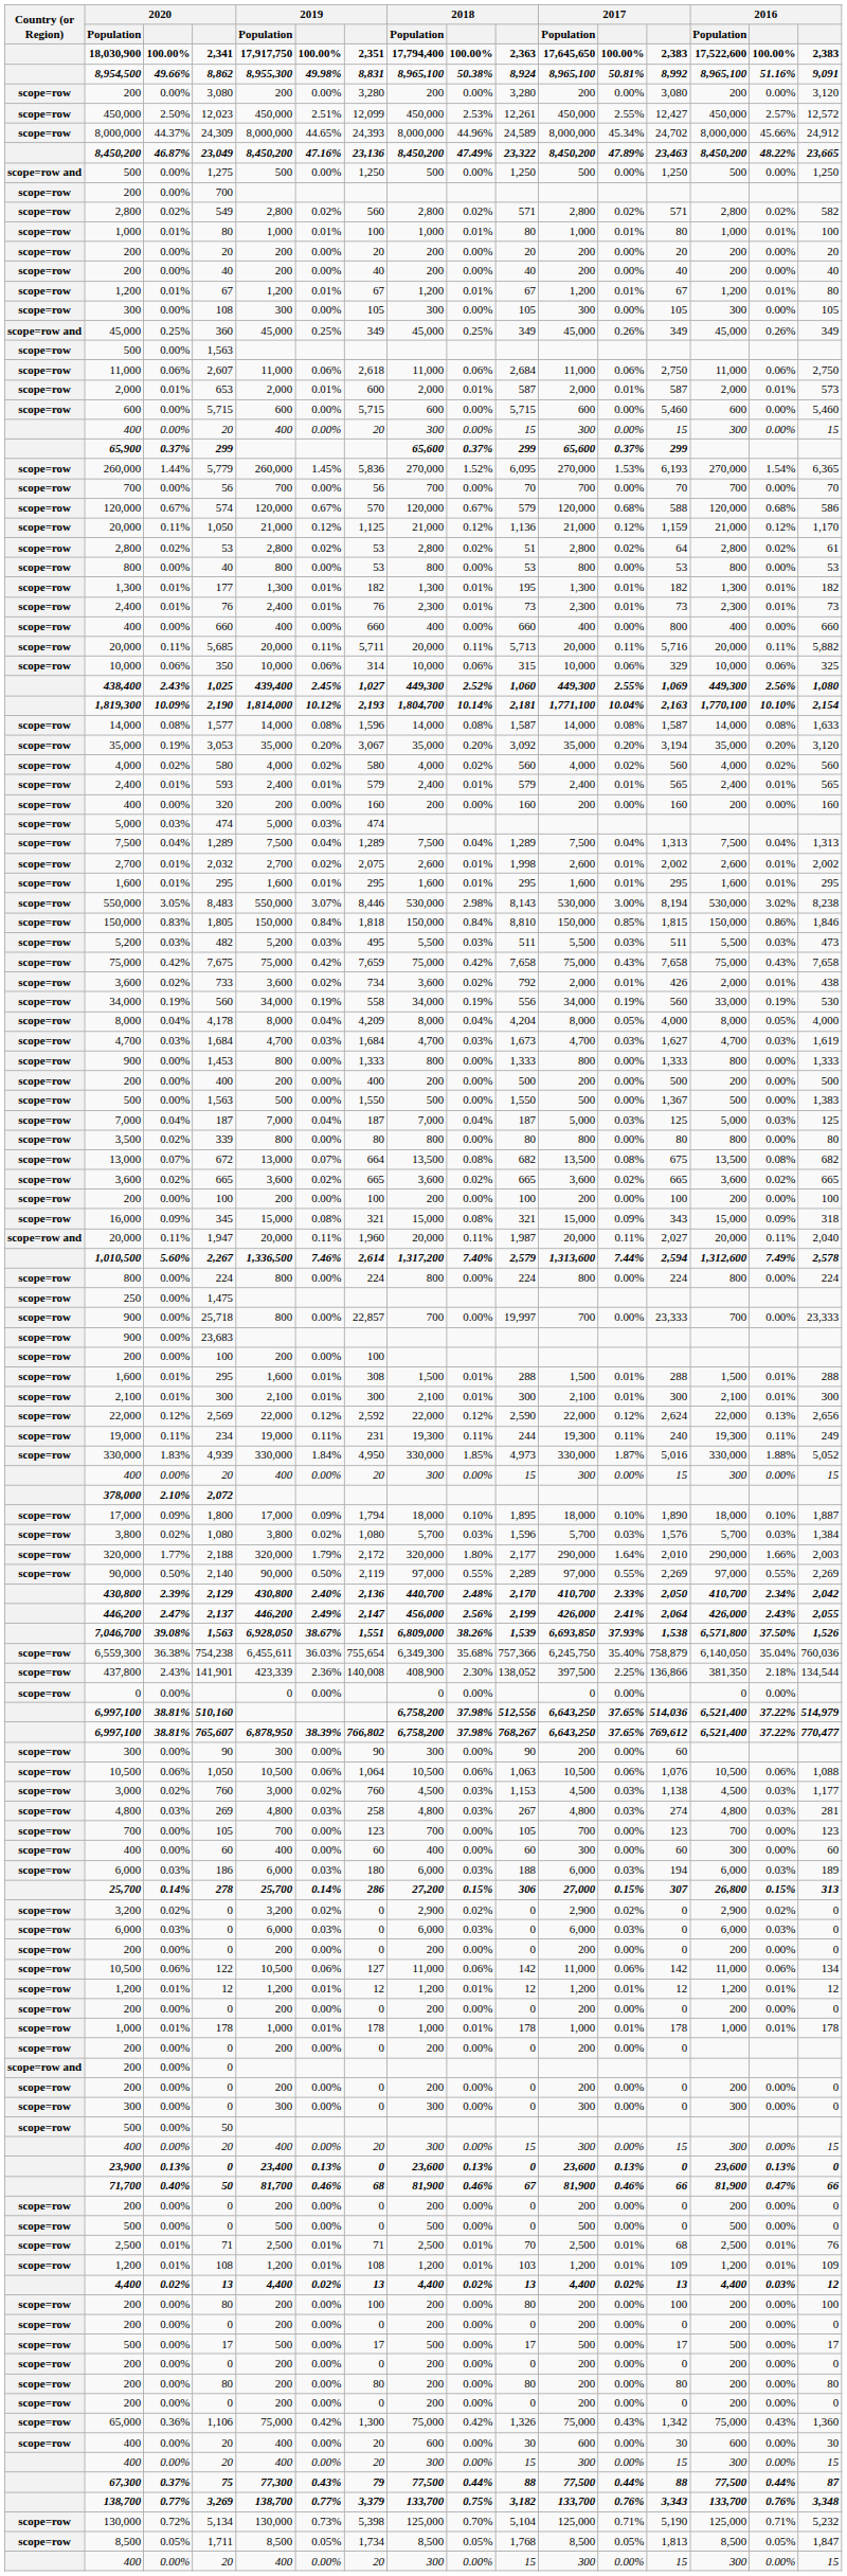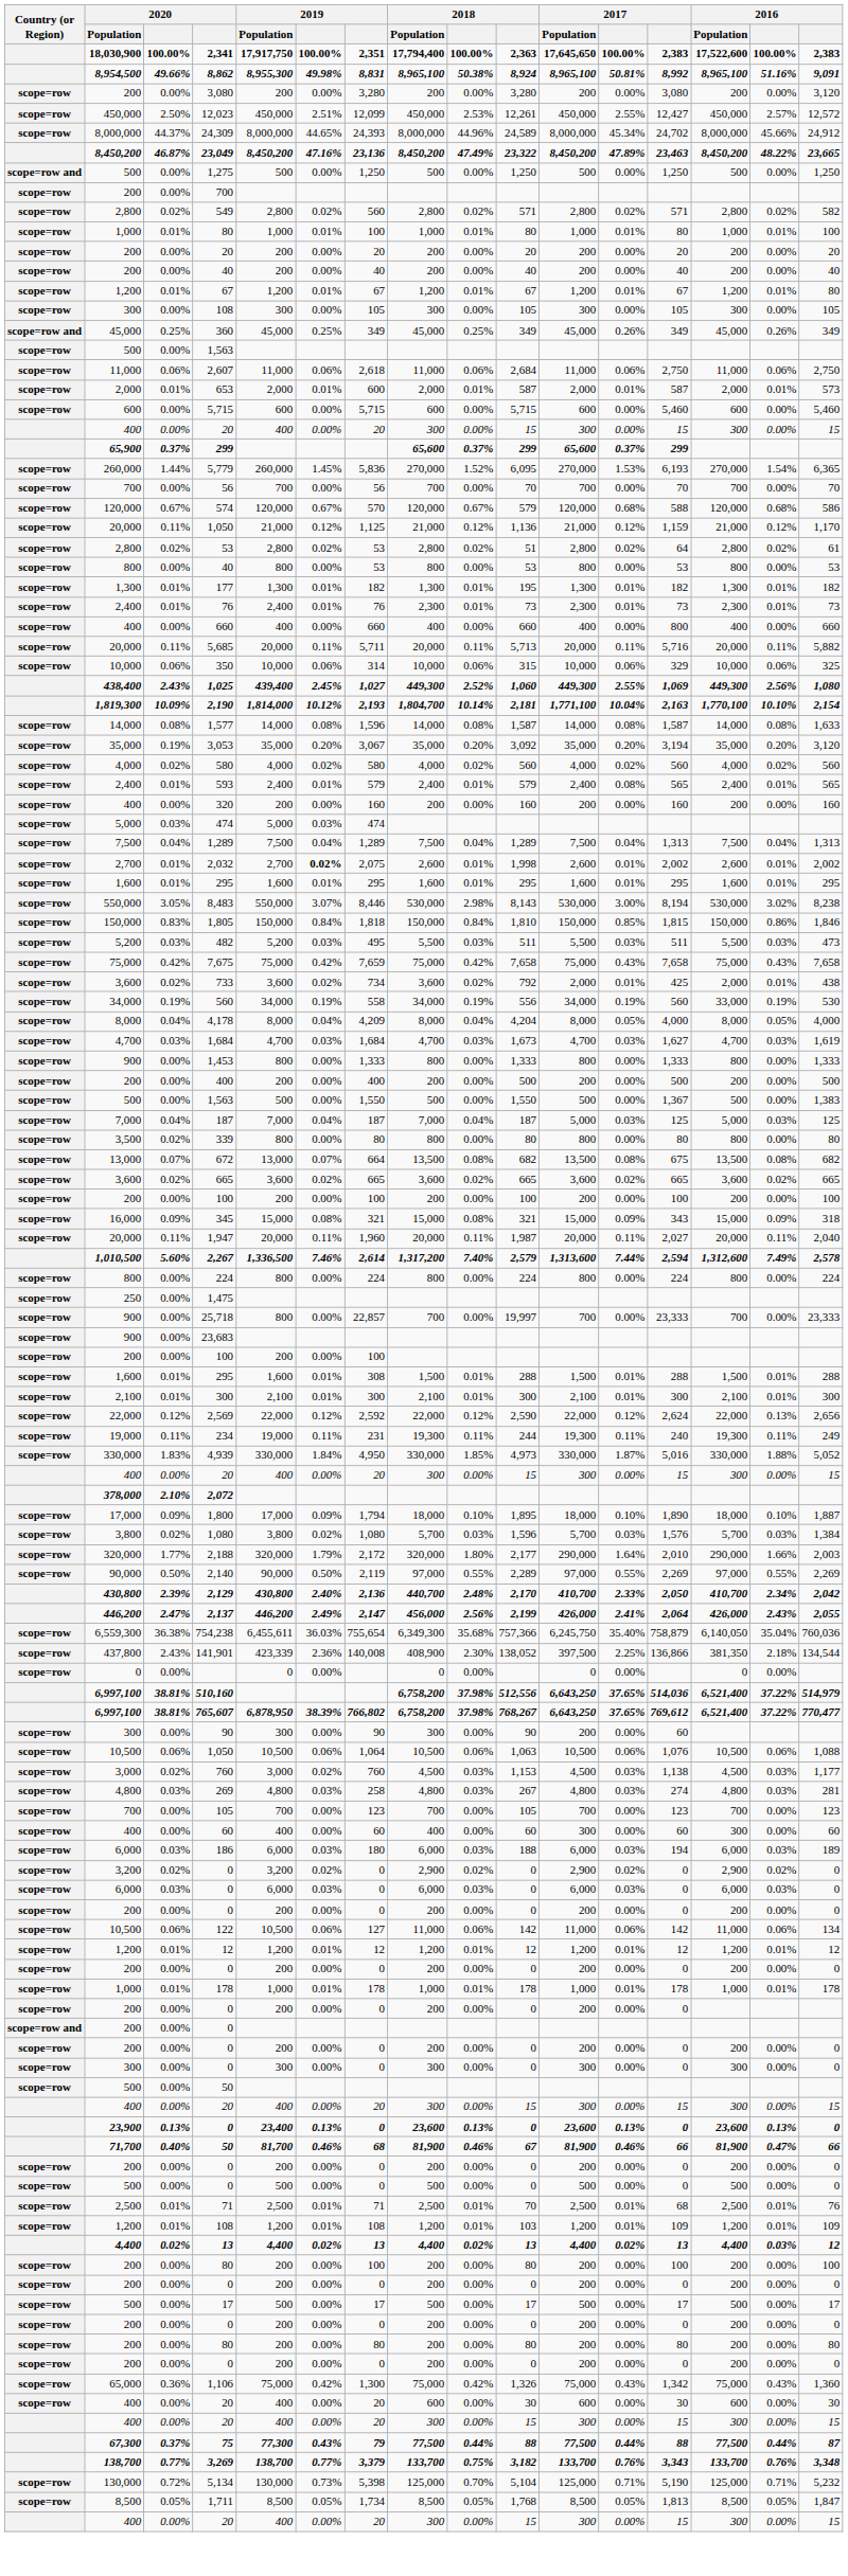593 | column 12: 0.01% -> 0.08%
2,032 | column 6: normal -> bold
1,805 | column 10: 8,810 -> 1,810
733 | column 13: 426 -> 425
1,947 | Country (or Region): scope=row and -> scope=row
- row: 7,046,700 | 39.08% | 1,563 | 6,928,050 | 38.67% | 1,551 | 6,809,000 | 38.26% | 1,539 | 6,693,850 | 37.93% | 1,538 | 6,571,800 | 37.50% | 1,526
- row: 25,700 | 0.14% | 278 | 25,700 | 0.14% | 286 | 27,200 | 0.15% | 306 | 27,000 | 0.15% | 307 | 26,800 | 0.15% | 313
